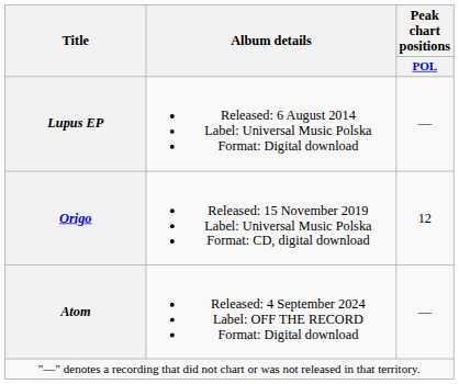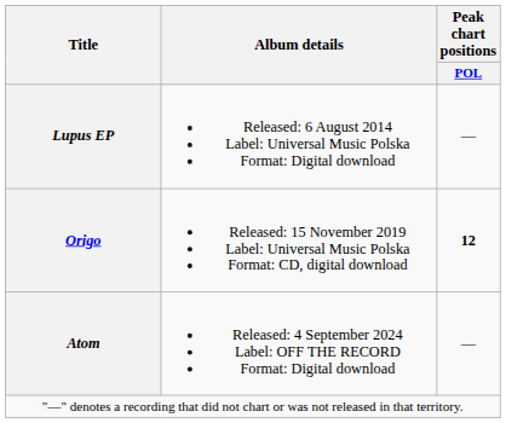Origo | Peak chart positions / POL: normal -> bold
